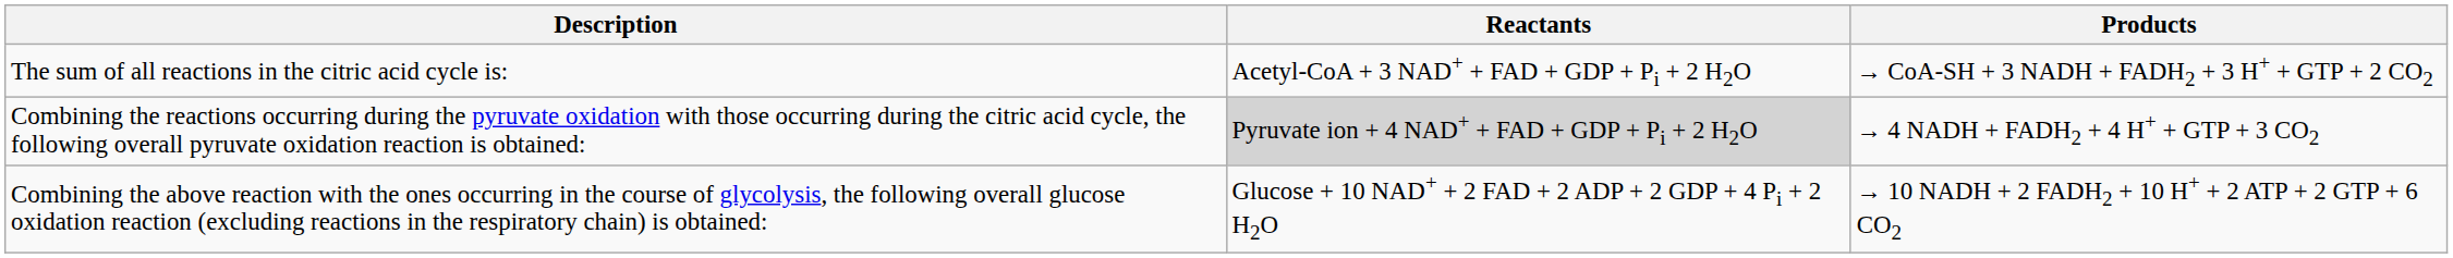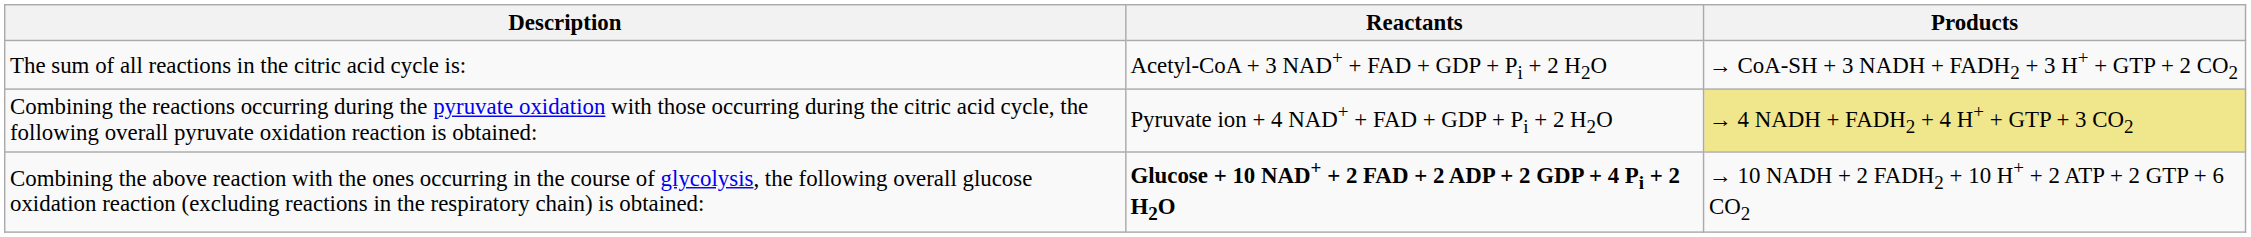row 3 | Reactants: lightgrey background -> no background
row 3 | Products: no background -> khaki background
row 4 | Reactants: normal -> bold
